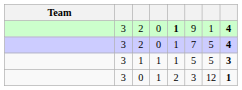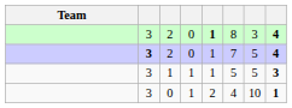row 2 | column 6: 9 -> 8
row 2 | column 7: 1 -> 3
row 3 | column 2: normal -> bold
row 5 | column 6: 3 -> 4
row 5 | column 7: 12 -> 10
